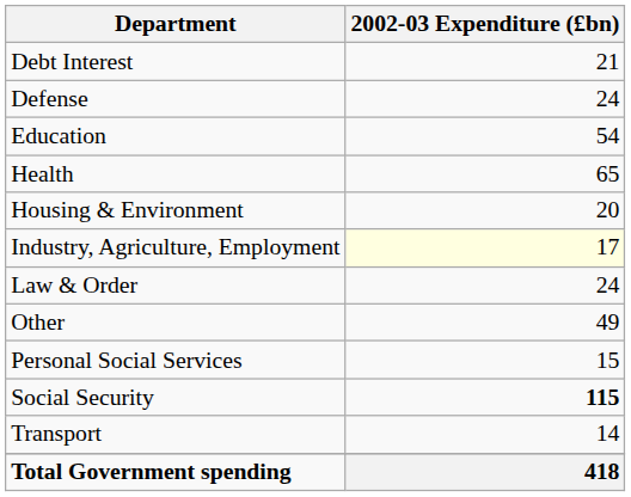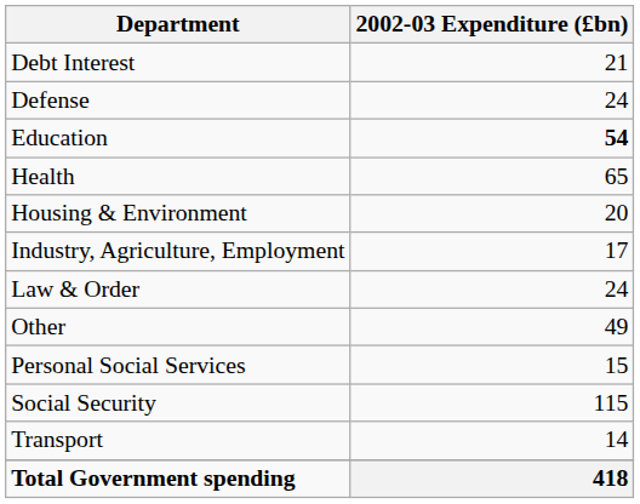Education | 2002-03 Expenditure (£bn): normal -> bold
Industry, Agriculture, Employment | 2002-03 Expenditure (£bn): lightyellow background -> no background
Social Security | 2002-03 Expenditure (£bn): bold -> normal
